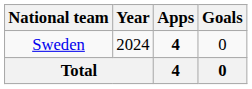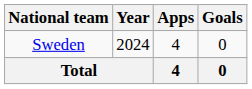Sweden | Apps: bold -> normal
